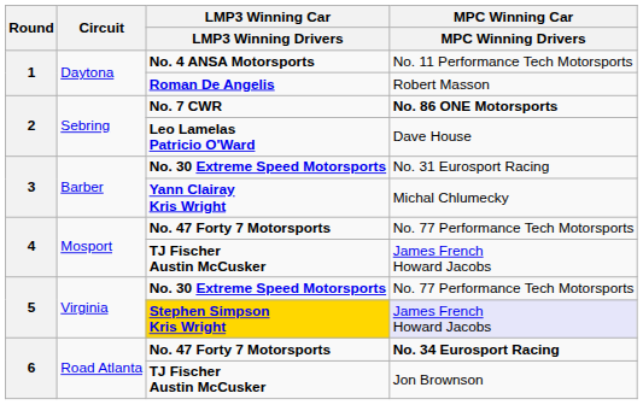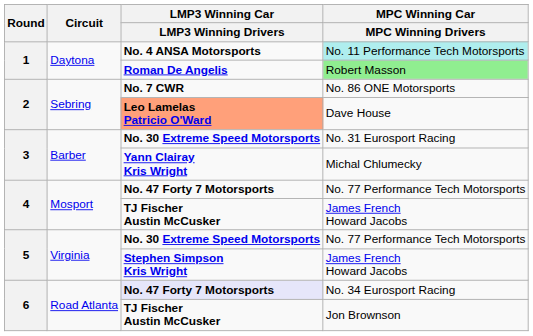No. 11 Performance Tech Motorsports | MPC Winning Car / MPC Winning Drivers: no background -> paleturquoise background
Robert Masson | MPC Winning Car / MPC Winning Drivers: no background -> lightgreen background
No. 86 ONE Motorsports | MPC Winning Car / MPC Winning Drivers: bold -> normal
Dave House | LMP3 Winning Car / LMP3 Winning Drivers: no background -> lightsalmon background
Stephen Simpson Kris Wright / James French Howard Jacobs | LMP3 Winning Car / LMP3 Winning Drivers: gold background -> no background
Stephen Simpson Kris Wright / James French Howard Jacobs | MPC Winning Car / MPC Winning Drivers: lavender background -> no background
No. 34 Eurosport Racing | LMP3 Winning Car / LMP3 Winning Drivers: no background -> lavender background
No. 34 Eurosport Racing | MPC Winning Car / MPC Winning Drivers: bold -> normal
